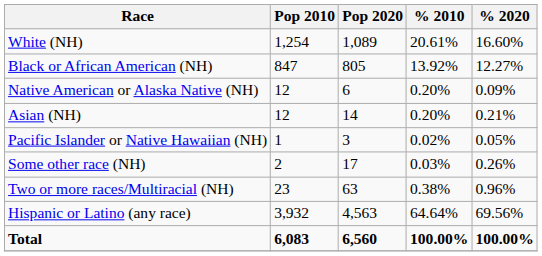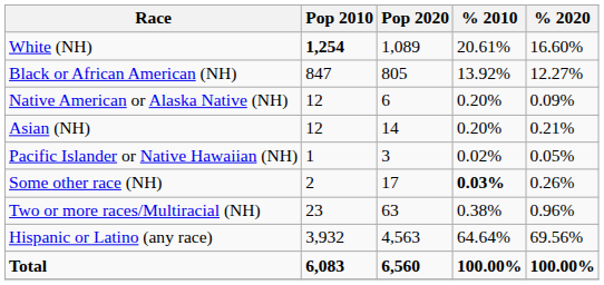White (NH) | Pop 2010: normal -> bold
Some other race (NH) | % 2010: normal -> bold
